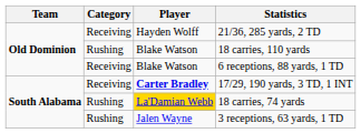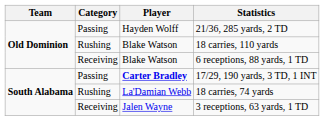21/36, 285 yards, 2 TD | Category: Receiving -> Passing
17/29, 190 yards, 3 TD, 1 INT | Category: Receiving -> Passing
18 carries, 74 yards | Player: gold background -> no background
3 receptions, 63 yards, 1 TD | Category: Rushing -> Receiving
